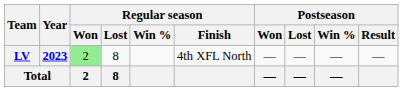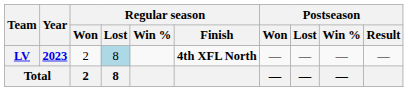LV | Regular season / Won: lightgreen background -> no background
LV | Regular season / Lost: no background -> lightblue background
LV | Regular season / Finish: normal -> bold
